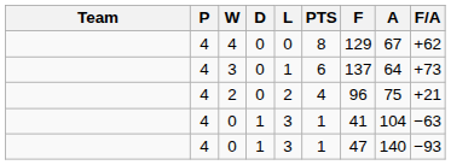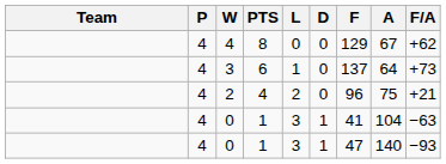columns swapped: D <-> PTS
